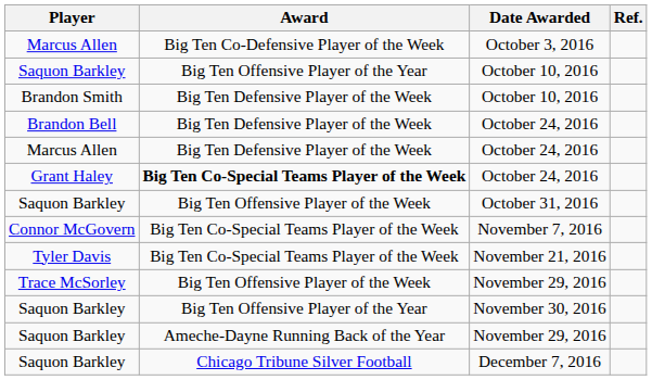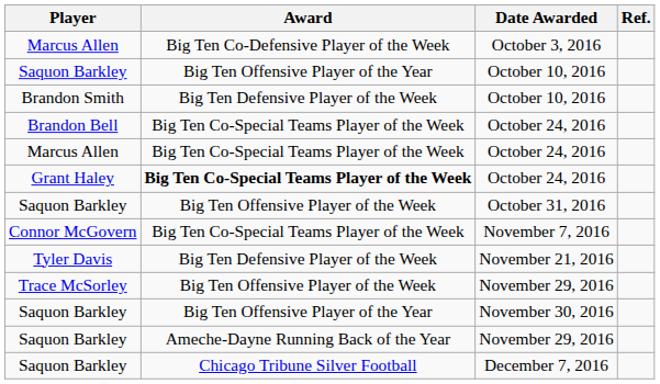Brandon Bell / October 24, 2016 | Award: Big Ten Defensive Player of the Week -> Big Ten Co-Special Teams Player of the Week
Marcus Allen / October 24, 2016 | Award: Big Ten Defensive Player of the Week -> Big Ten Co-Special Teams Player of the Week
November 21, 2016 | Award: Big Ten Co-Special Teams Player of the Week -> Big Ten Defensive Player of the Week
